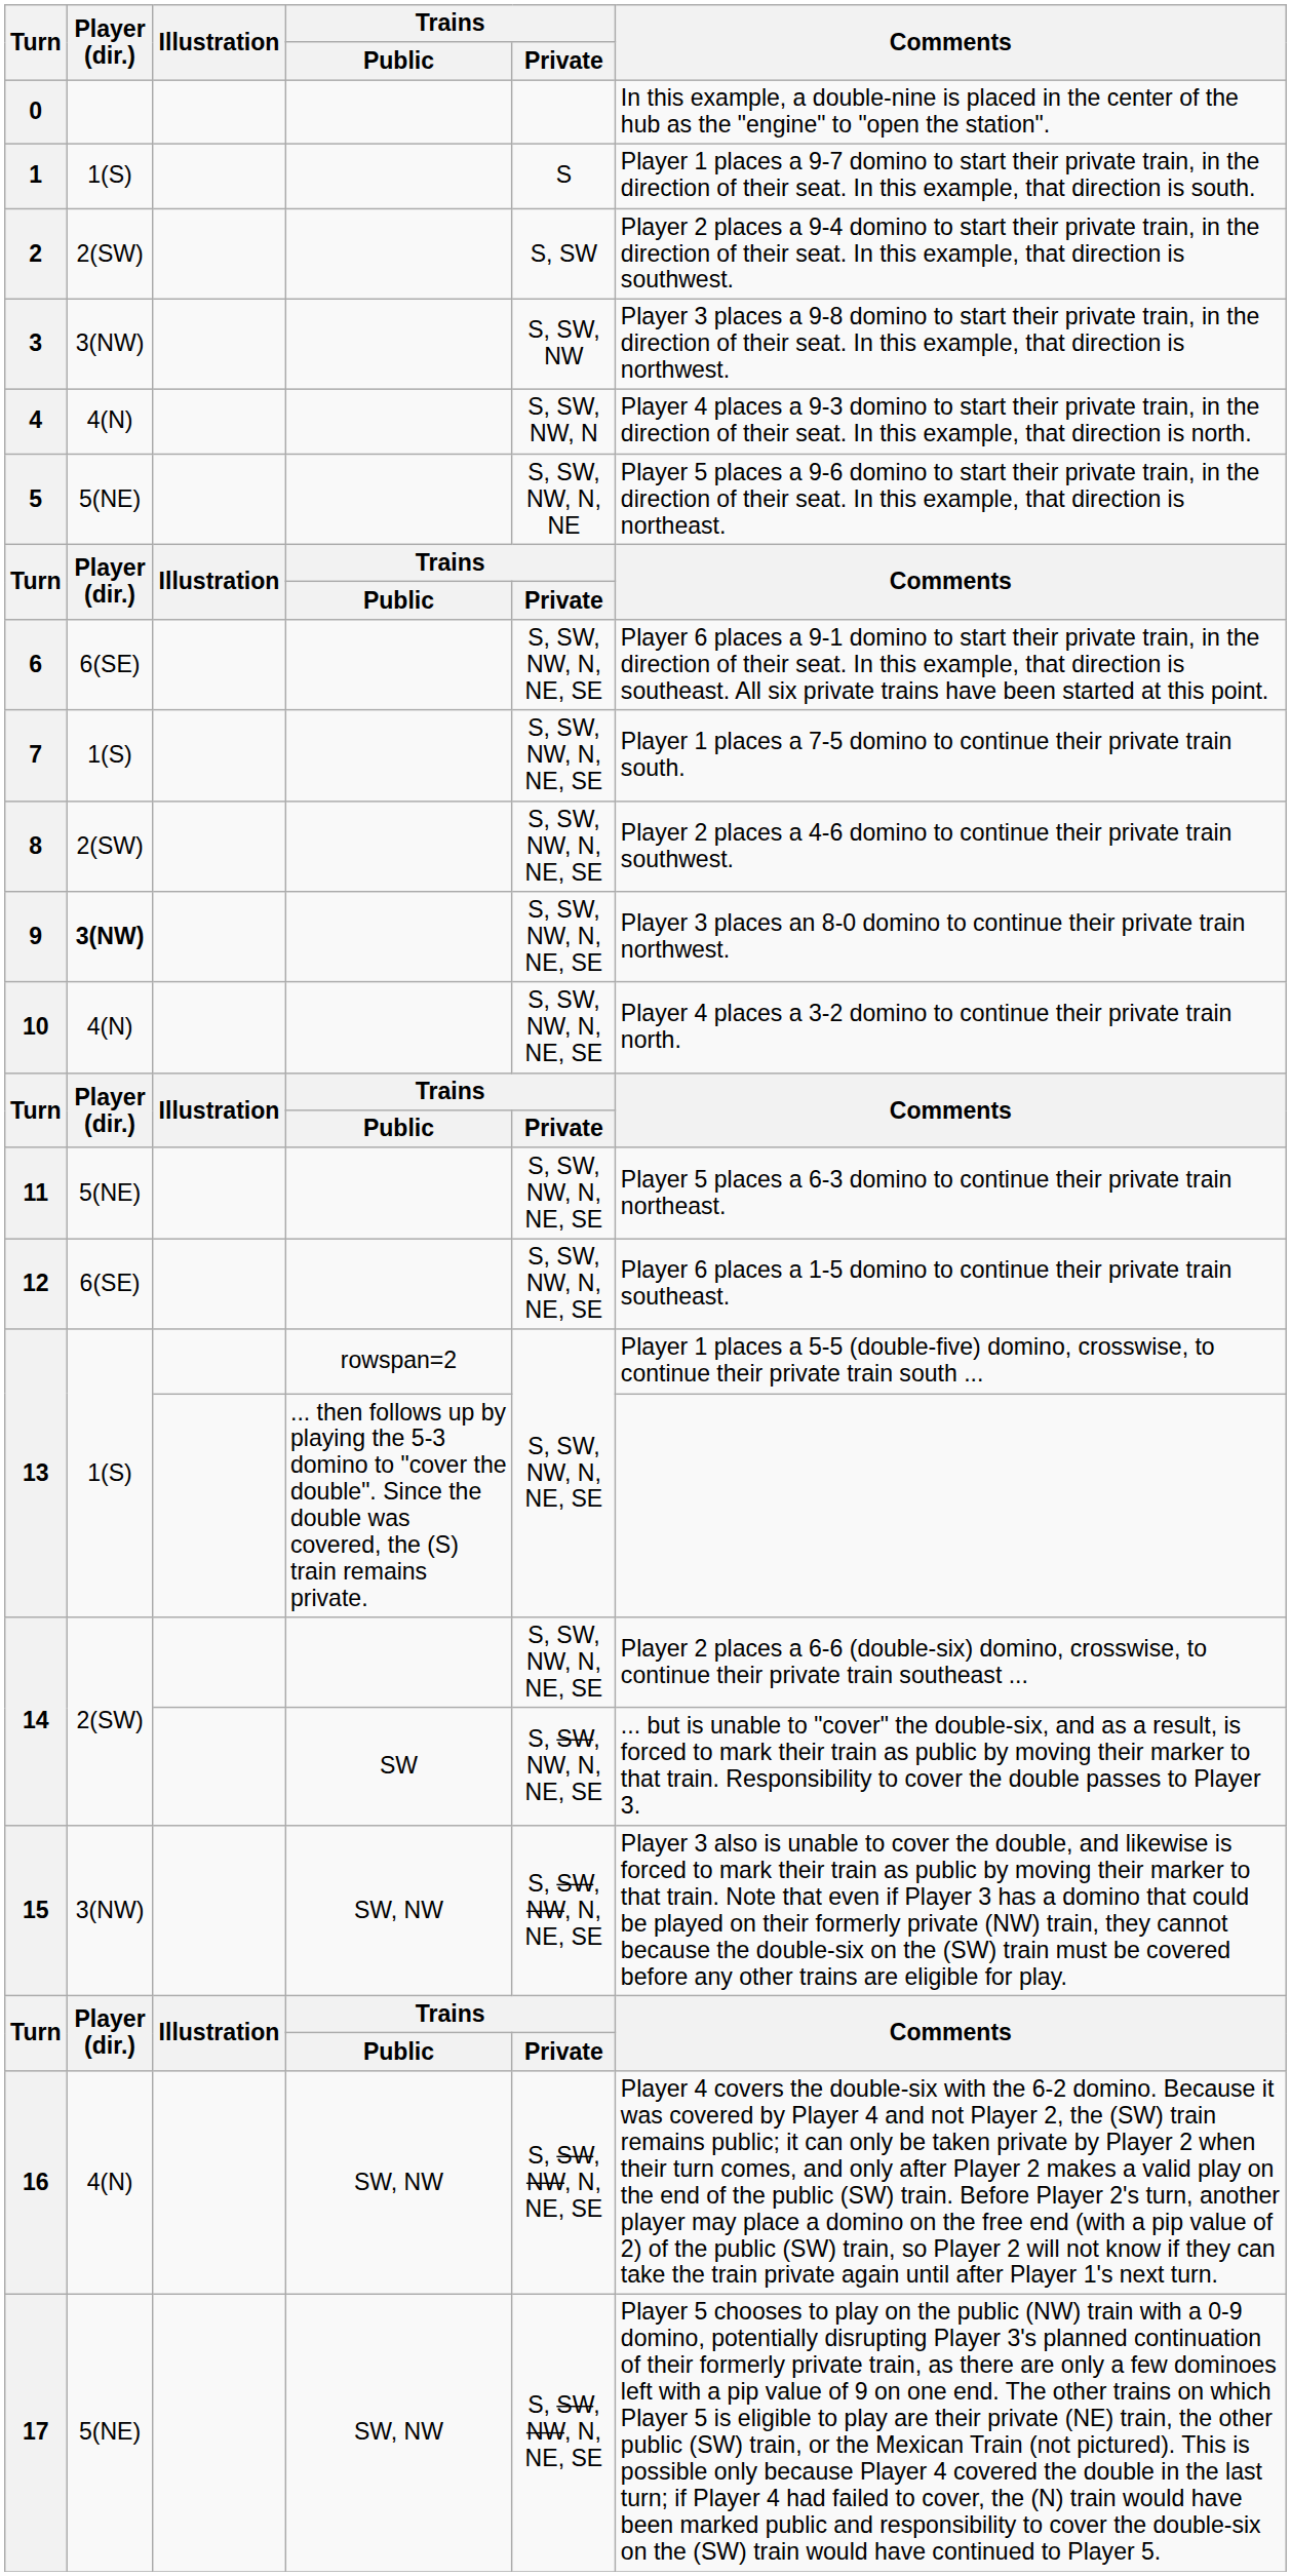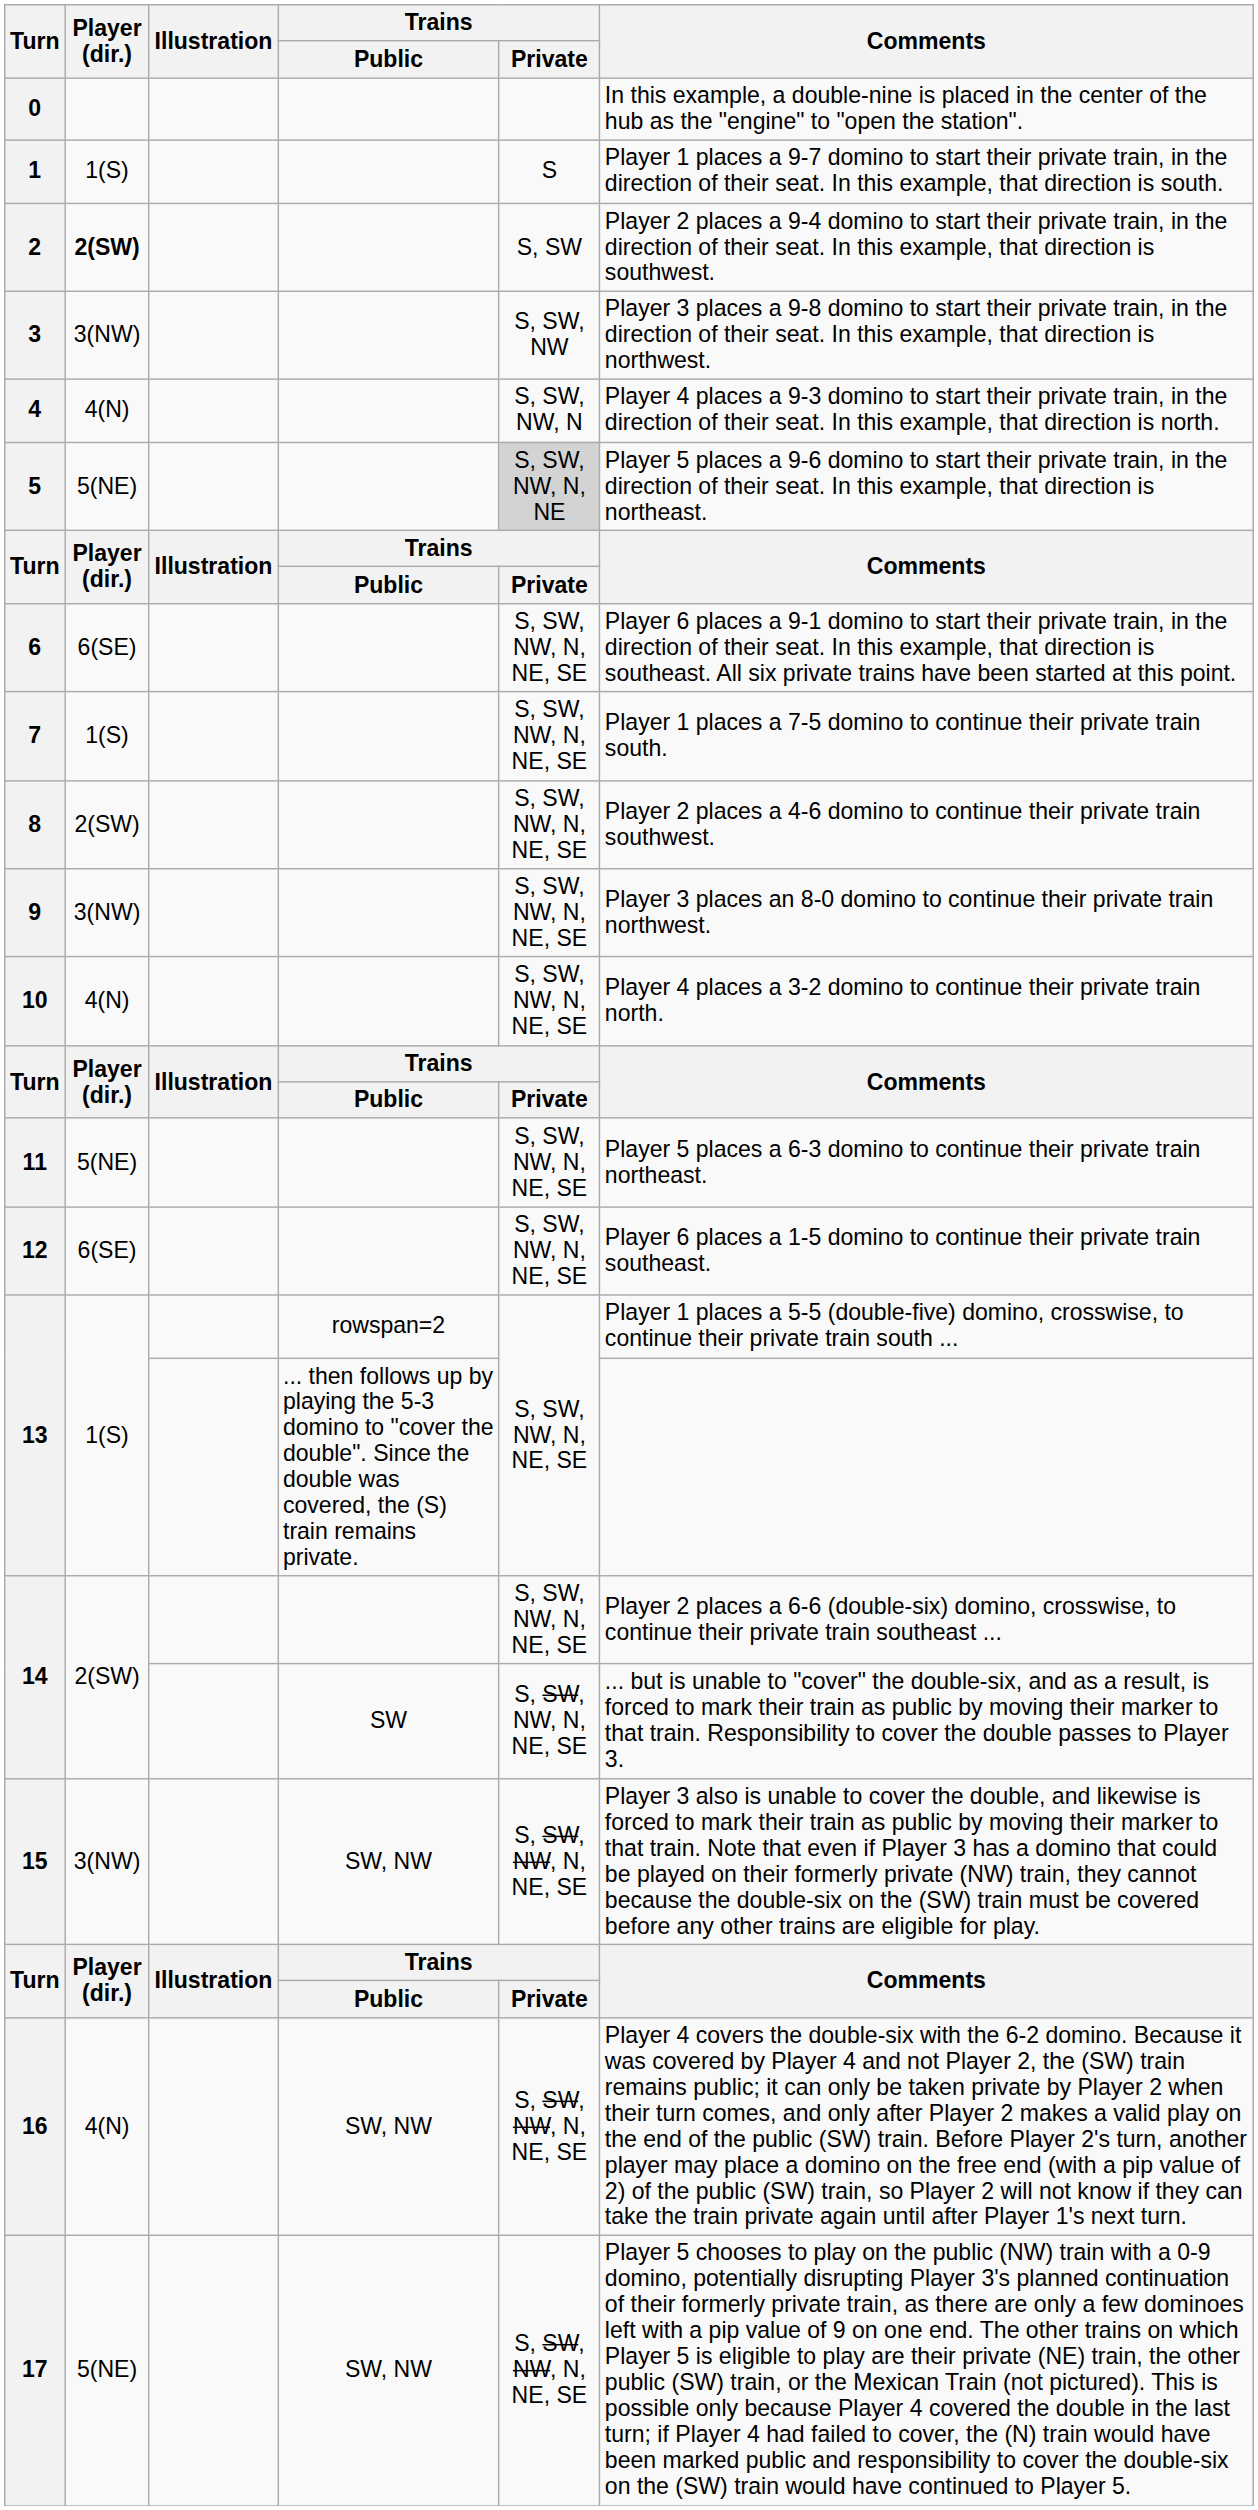2 | Player (dir.): normal -> bold
5 | Trains / Private: no background -> lightgrey background
9 | Player (dir.): bold -> normal
